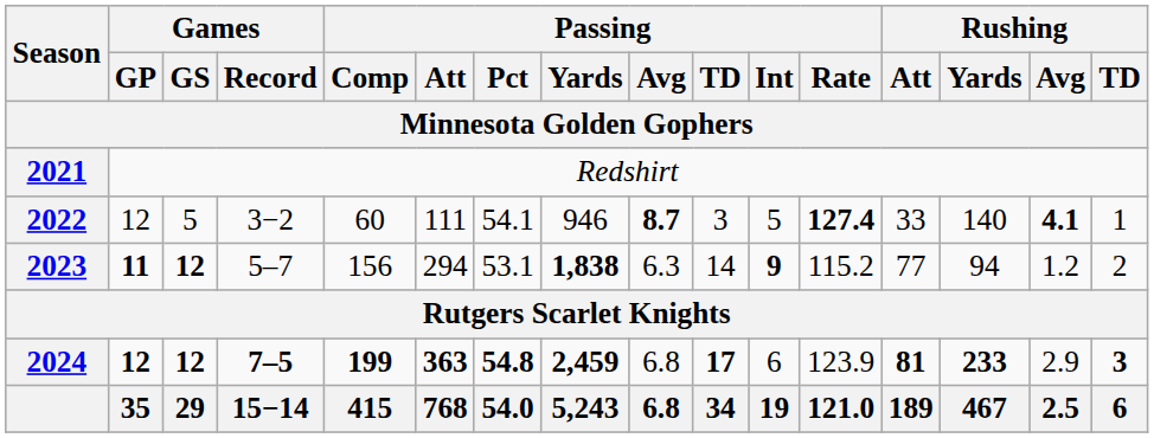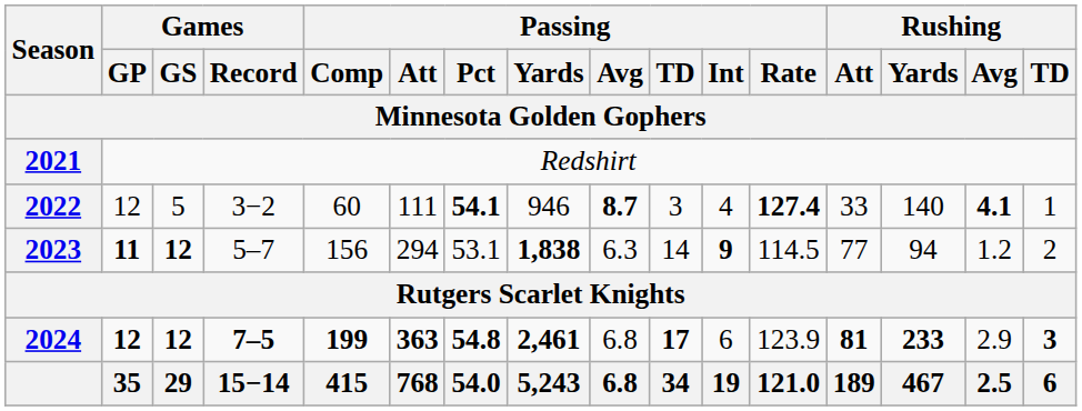2022 | Passing / Pct / Minnesota Golden Gophers: normal -> bold
2022 | Passing / Int / Minnesota Golden Gophers: 5 -> 4
2023 | Passing / Rate / Minnesota Golden Gophers: 115.2 -> 114.5
2024 | Passing / Yards / Minnesota Golden Gophers: 2,459 -> 2,461
